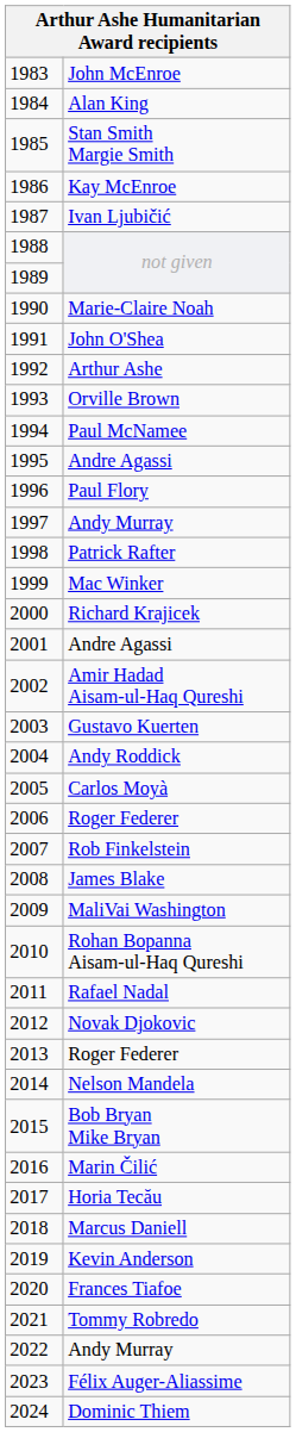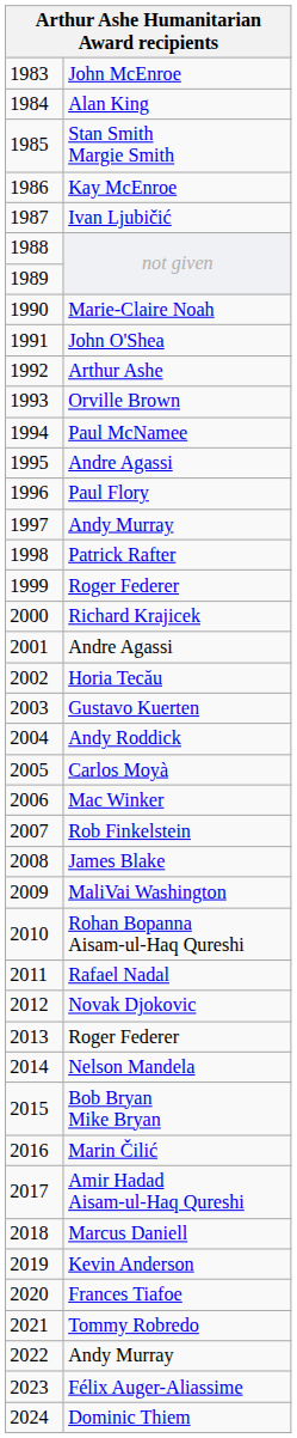row 18 | column 2: Mac Winker -> Roger Federer
row 21 | column 2: Amir Hadad Aisam-ul-Haq Qureshi -> Horia Tecău
row 25 | column 2: Roger Federer -> Mac Winker
row 36 | column 2: Horia Tecău -> Amir Hadad Aisam-ul-Haq Qureshi
